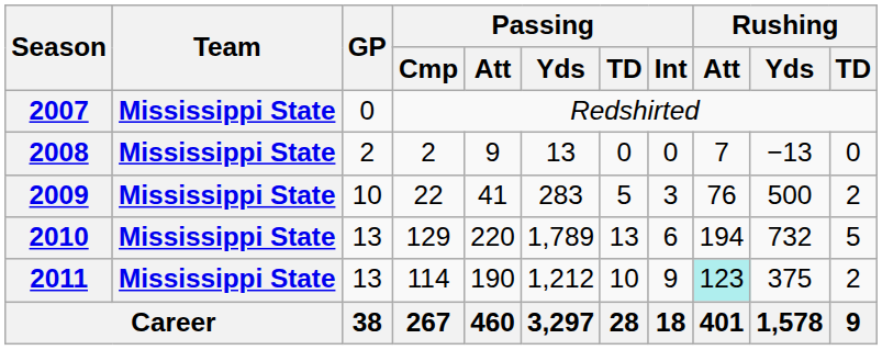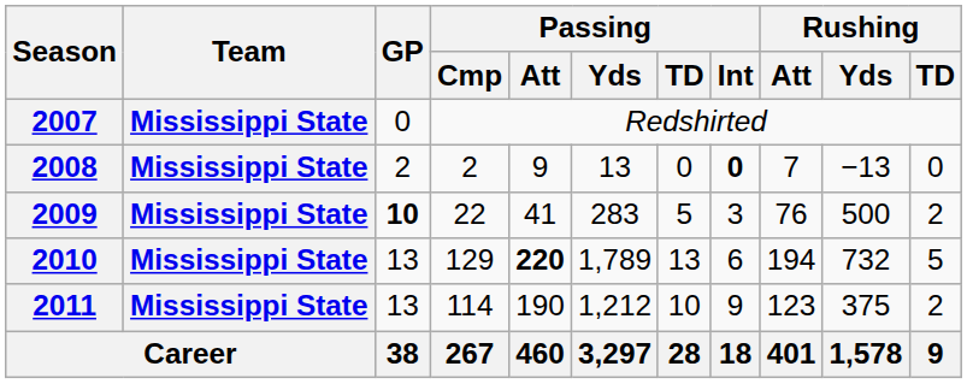2008 | Passing / Int: normal -> bold
2009 | GP: normal -> bold
2010 | Passing / Att: normal -> bold
2011 | Rushing / Att: paleturquoise background -> no background
